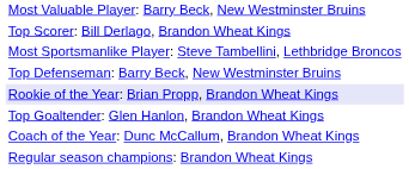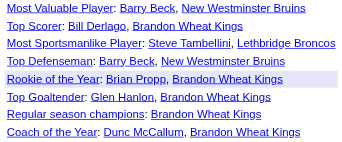row 7 | column 1: Coach of the Year: Dunc McCallum, Brandon Wheat Kings -> Regular season champions: Brandon Wheat Kings
row 8 | column 1: Regular season champions: Brandon Wheat Kings -> Coach of the Year: Dunc McCallum, Brandon Wheat Kings
